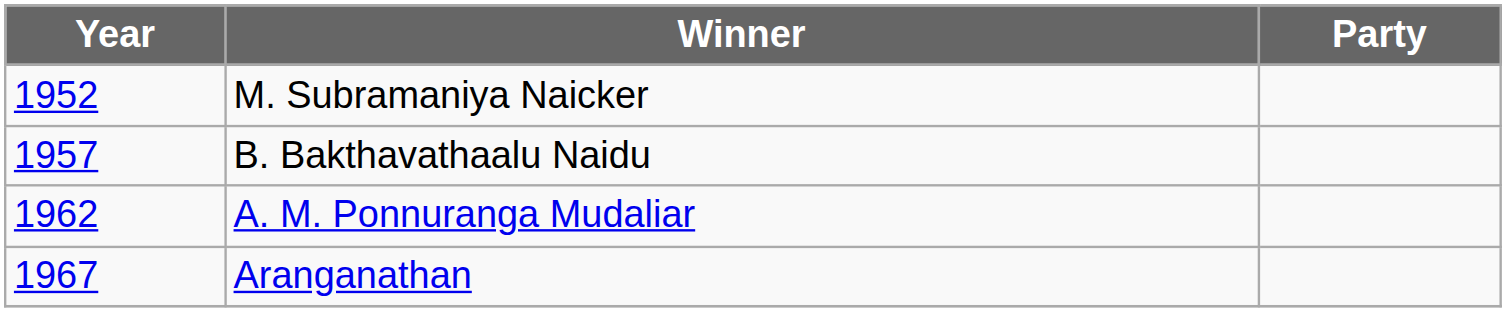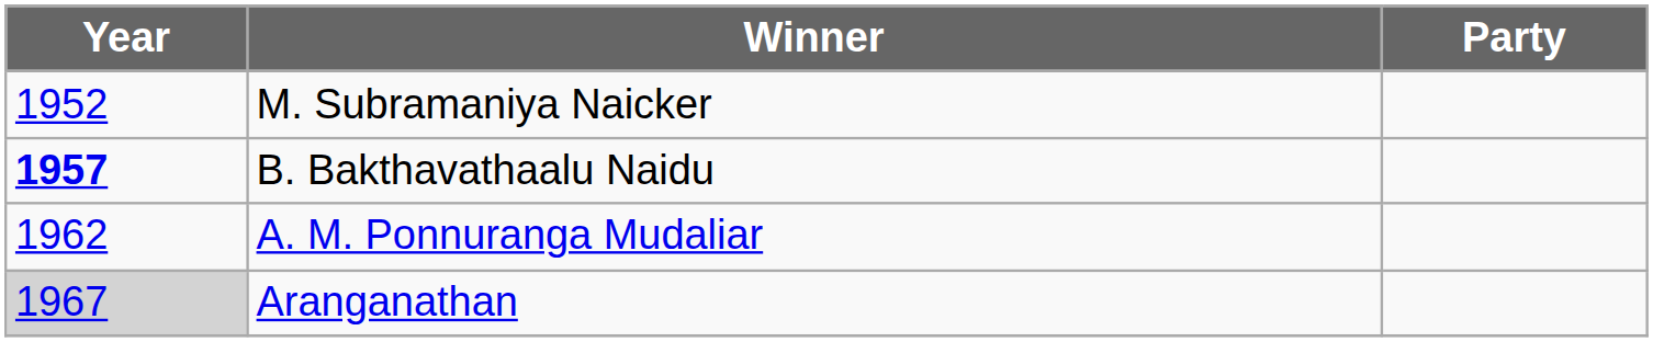B. Bakthavathaalu Naidu | Year: normal -> bold
Aranganathan | Year: no background -> lightgrey background
